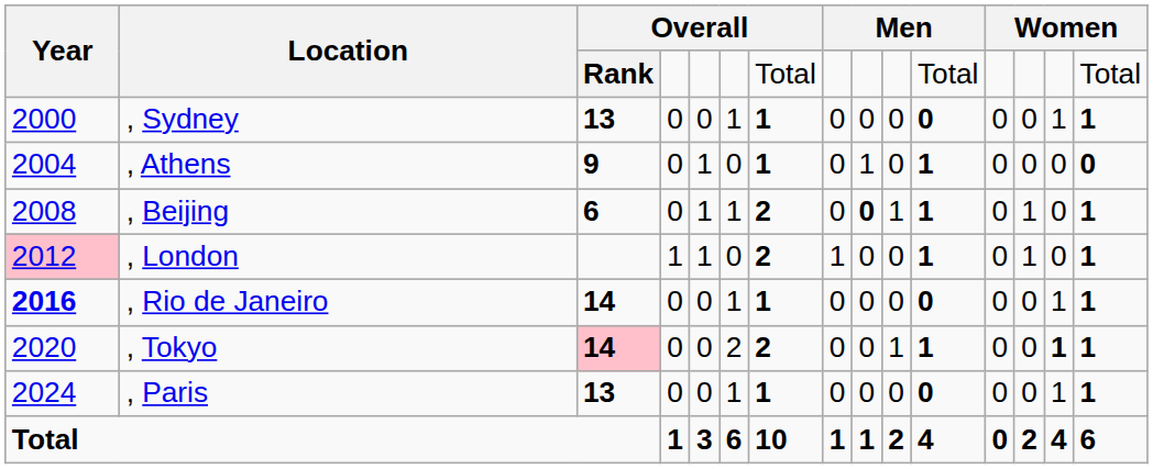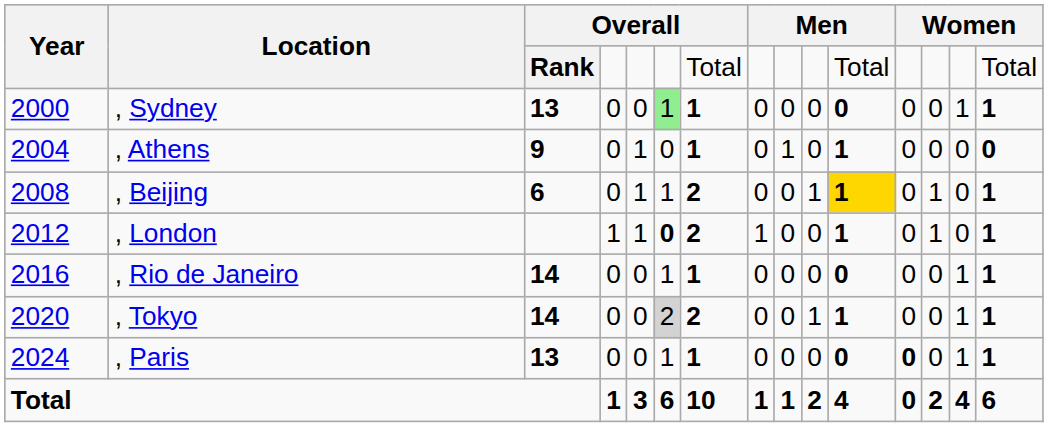, Sydney | column 6: no background -> lightgreen background
, Beijing | column 9: bold -> normal
, Beijing | column 11: no background -> gold background
, London | Year: pink background -> no background
, London | column 6: normal -> bold
, Rio de Janeiro | Year: bold -> normal
, Tokyo | column 3: pink background -> no background
, Tokyo | column 6: no background -> lightgrey background
, Tokyo | column 14: bold -> normal
, Paris | column 12: normal -> bold
